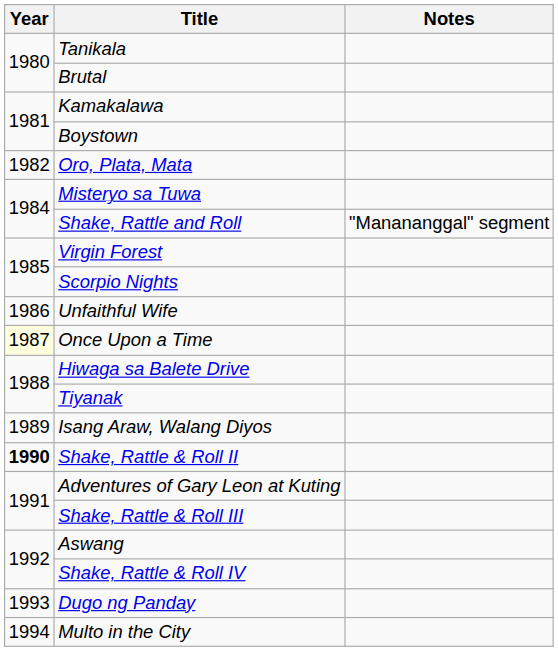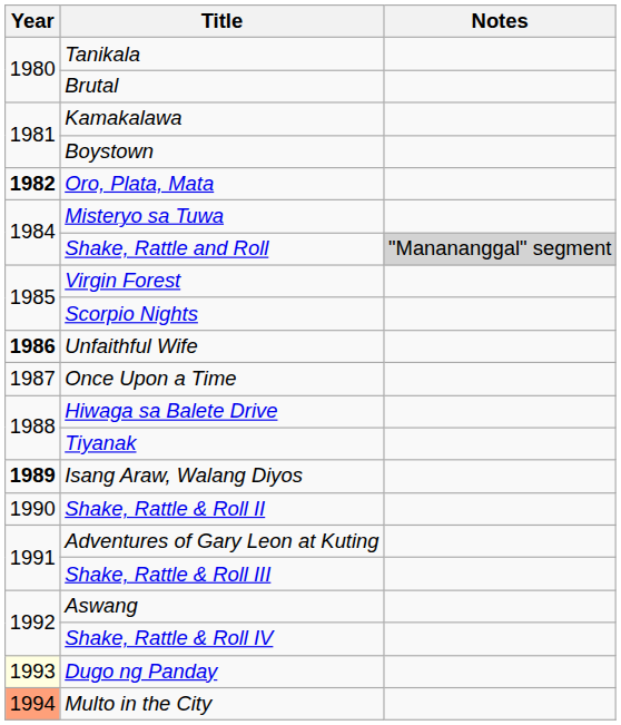Oro, Plata, Mata | Year: normal -> bold
Shake, Rattle and Roll | Notes: no background -> lightgrey background
Unfaithful Wife | Year: normal -> bold
Once Upon a Time | Year: lightyellow background -> no background
Isang Araw, Walang Diyos | Year: normal -> bold
Shake, Rattle & Roll II | Year: bold -> normal
Dugo ng Panday | Year: no background -> lightyellow background
Multo in the City | Year: no background -> lightsalmon background
